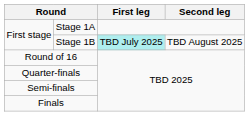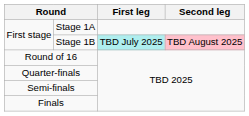Stage 1B | Second leg: no background -> pink background
